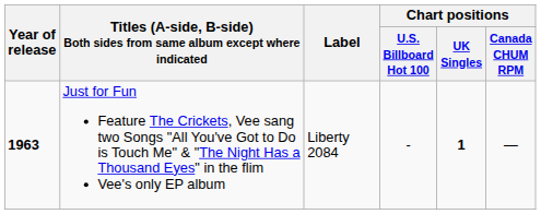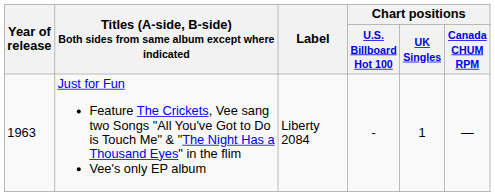row 3 | Year of release: bold -> normal
row 3 | Chart positions / UK Singles: bold -> normal
